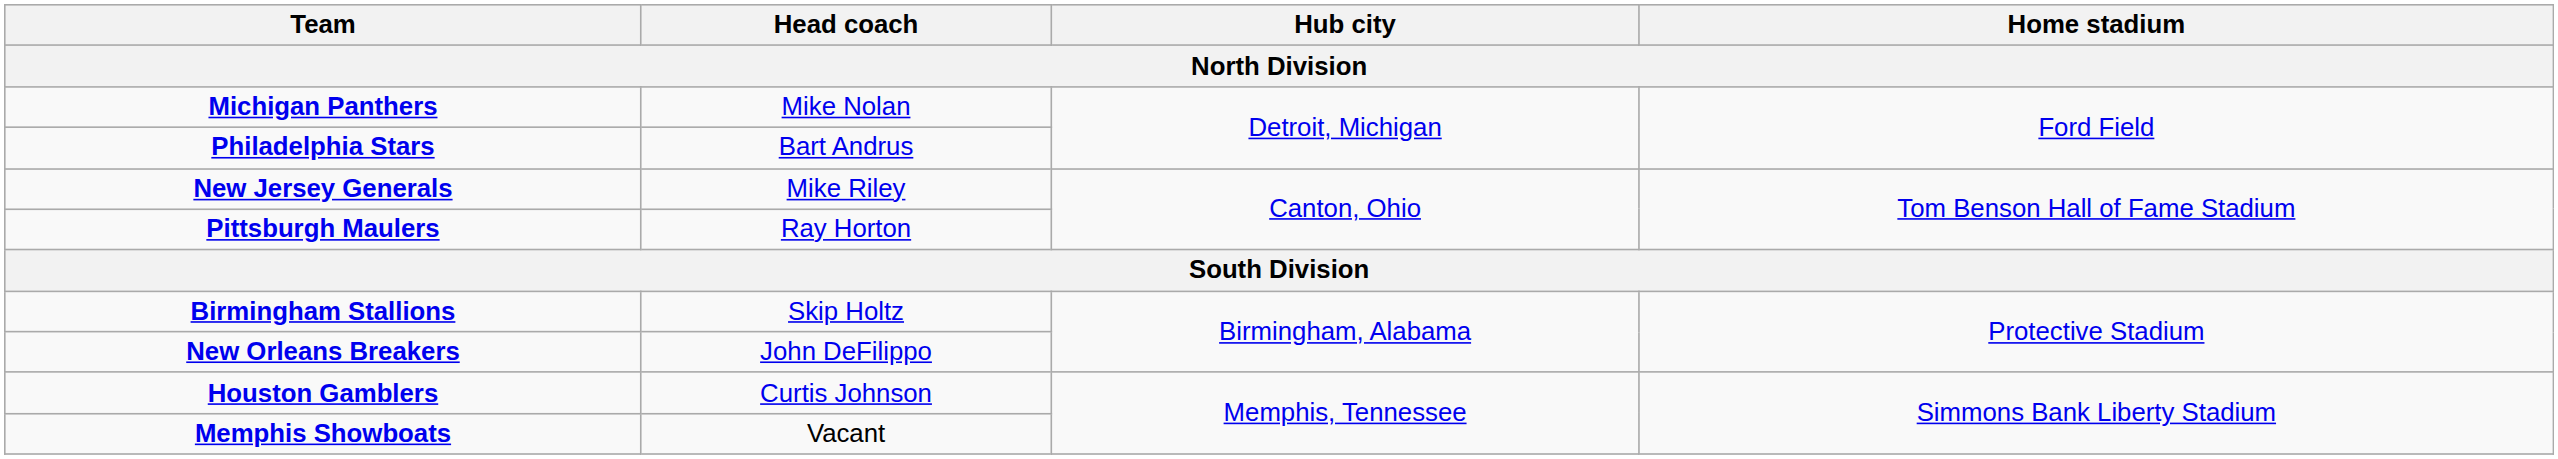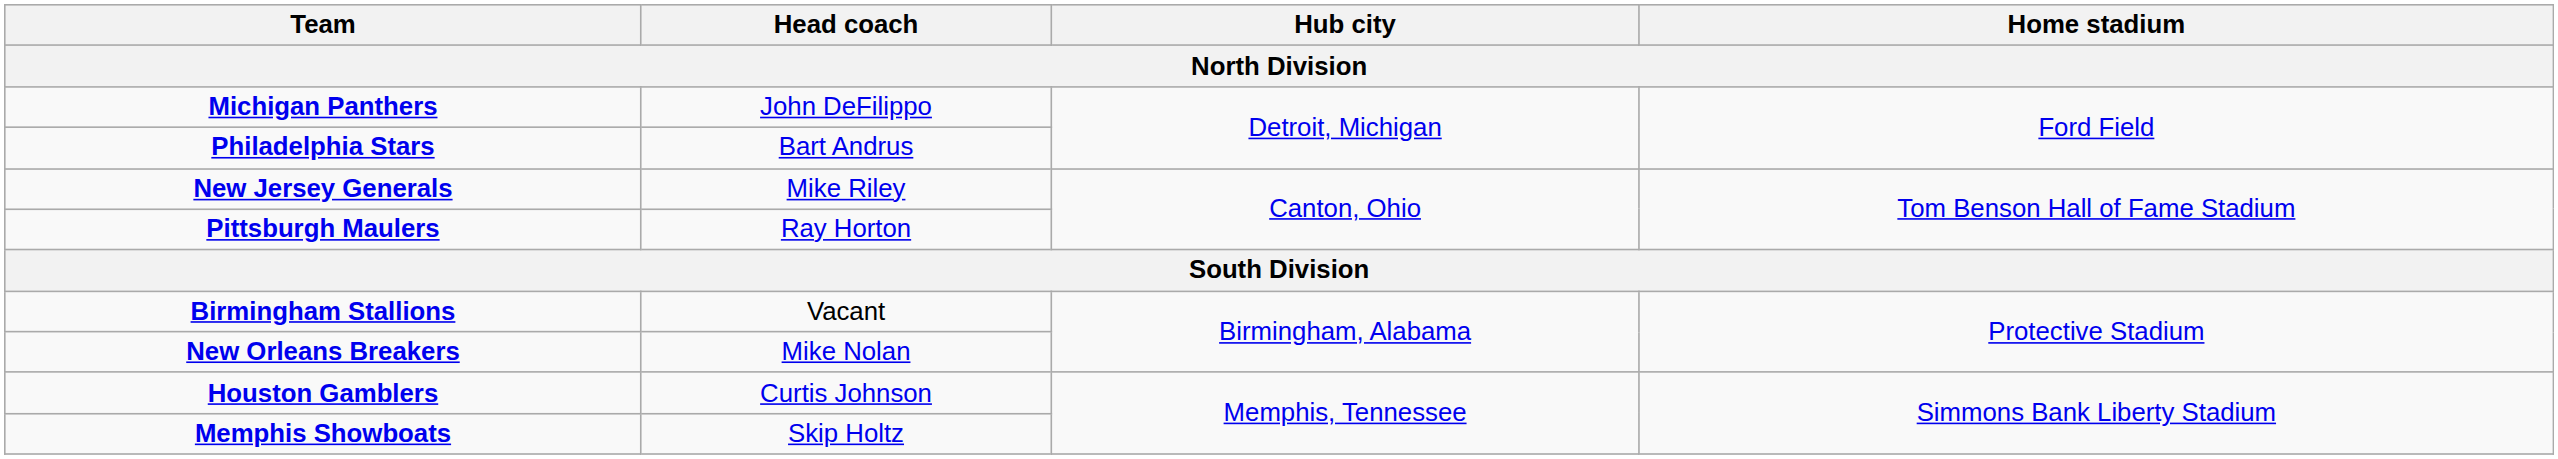Michigan Panthers | Head coach: Mike Nolan -> John DeFilippo
Birmingham Stallions | Head coach: Skip Holtz -> Vacant
New Orleans Breakers | Head coach: John DeFilippo -> Mike Nolan
Memphis Showboats | Head coach: Vacant -> Skip Holtz
